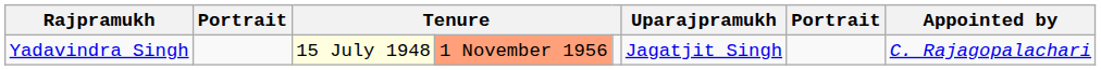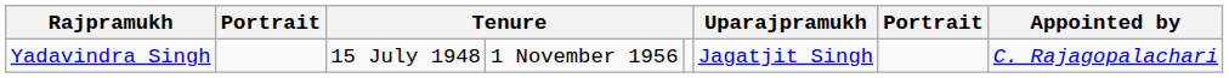Yadavindra Singh | column 3: lightyellow background -> no background
Yadavindra Singh | column 4: lightsalmon background -> no background
